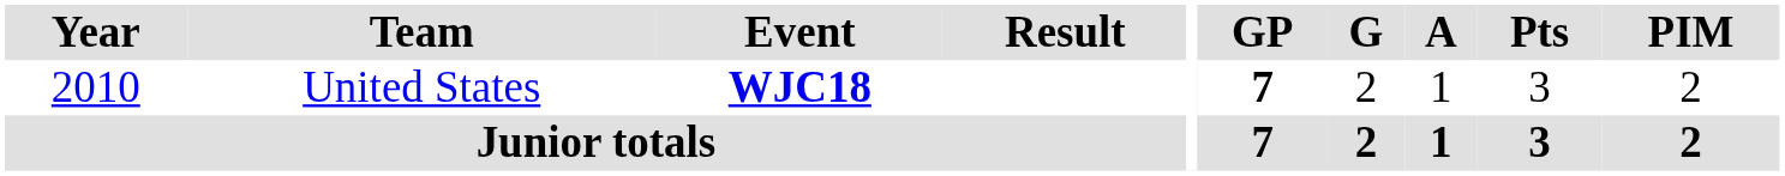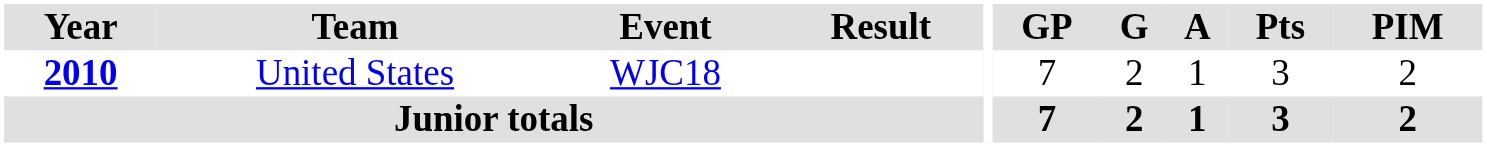United States | Year: normal -> bold
United States | Event: bold -> normal
United States | GP: bold -> normal
